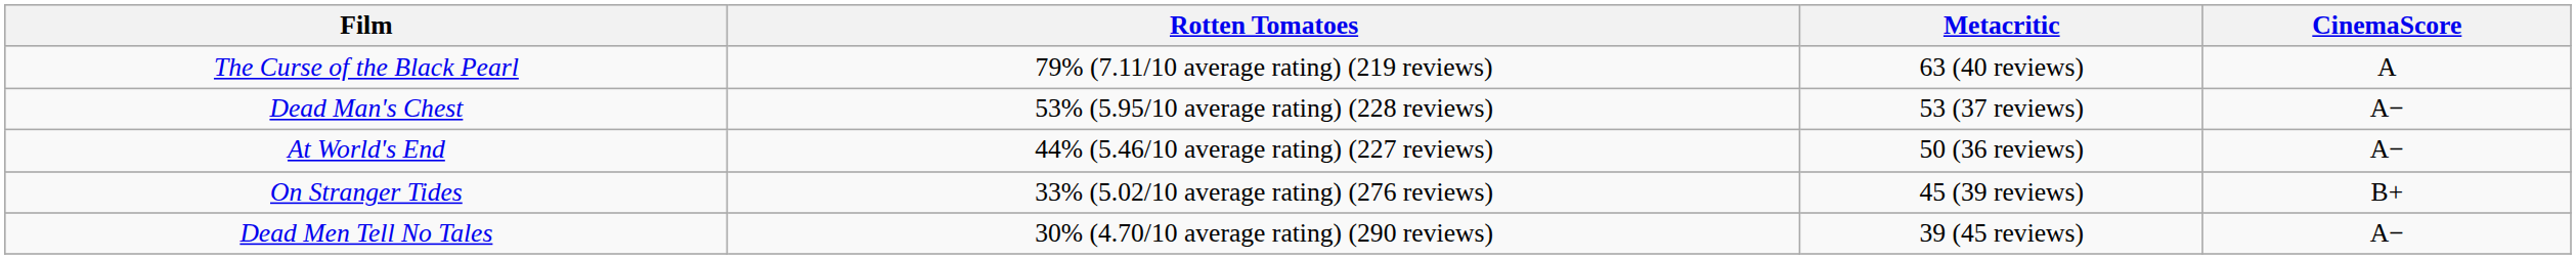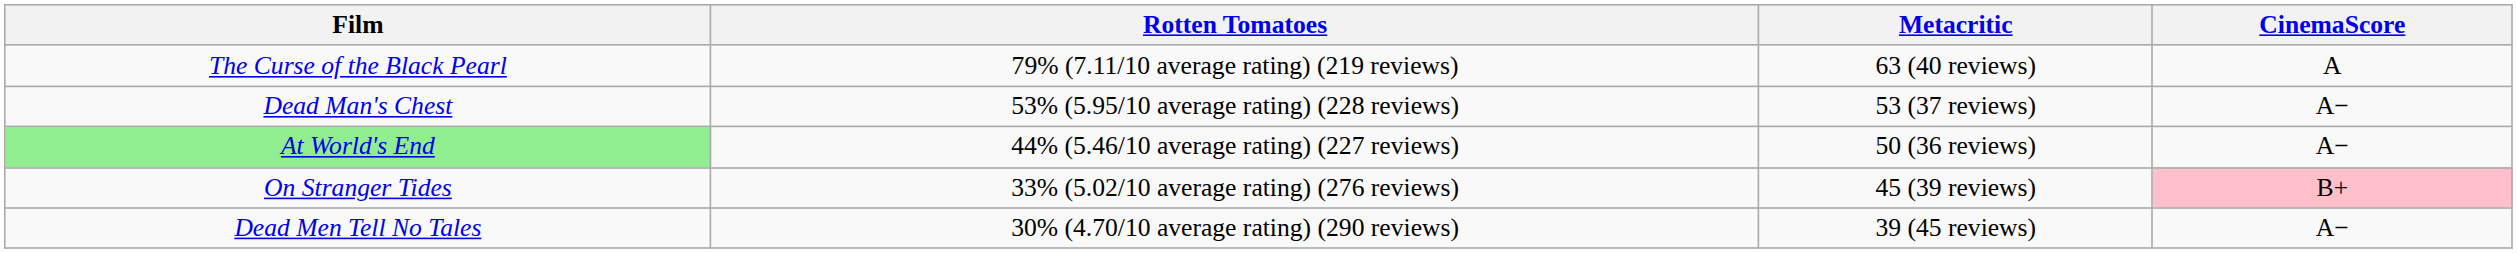row 4 | Film: no background -> lightgreen background
row 5 | CinemaScore: no background -> pink background
